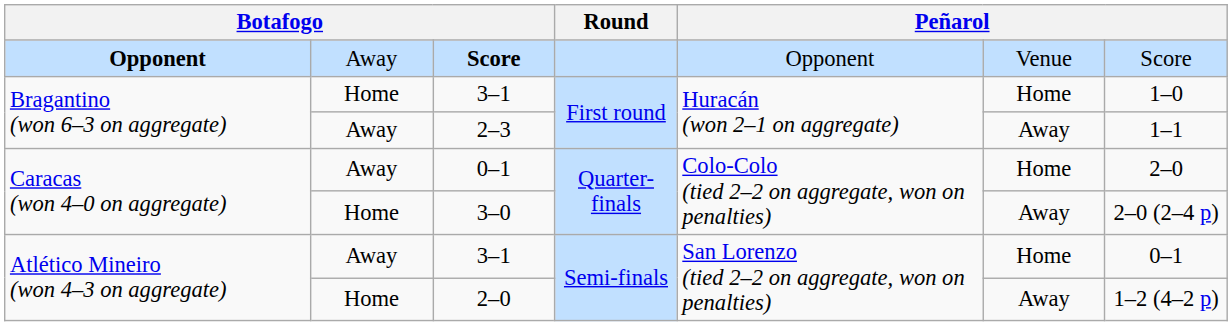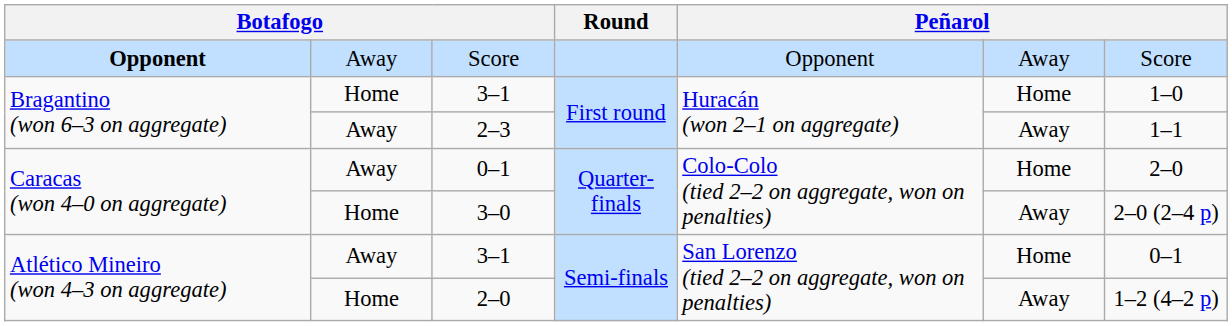row 2 | column 3: bold -> normal
row 2 | column 6: Venue -> Away
